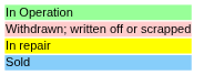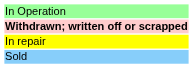row 2 | column 1: normal -> bold
